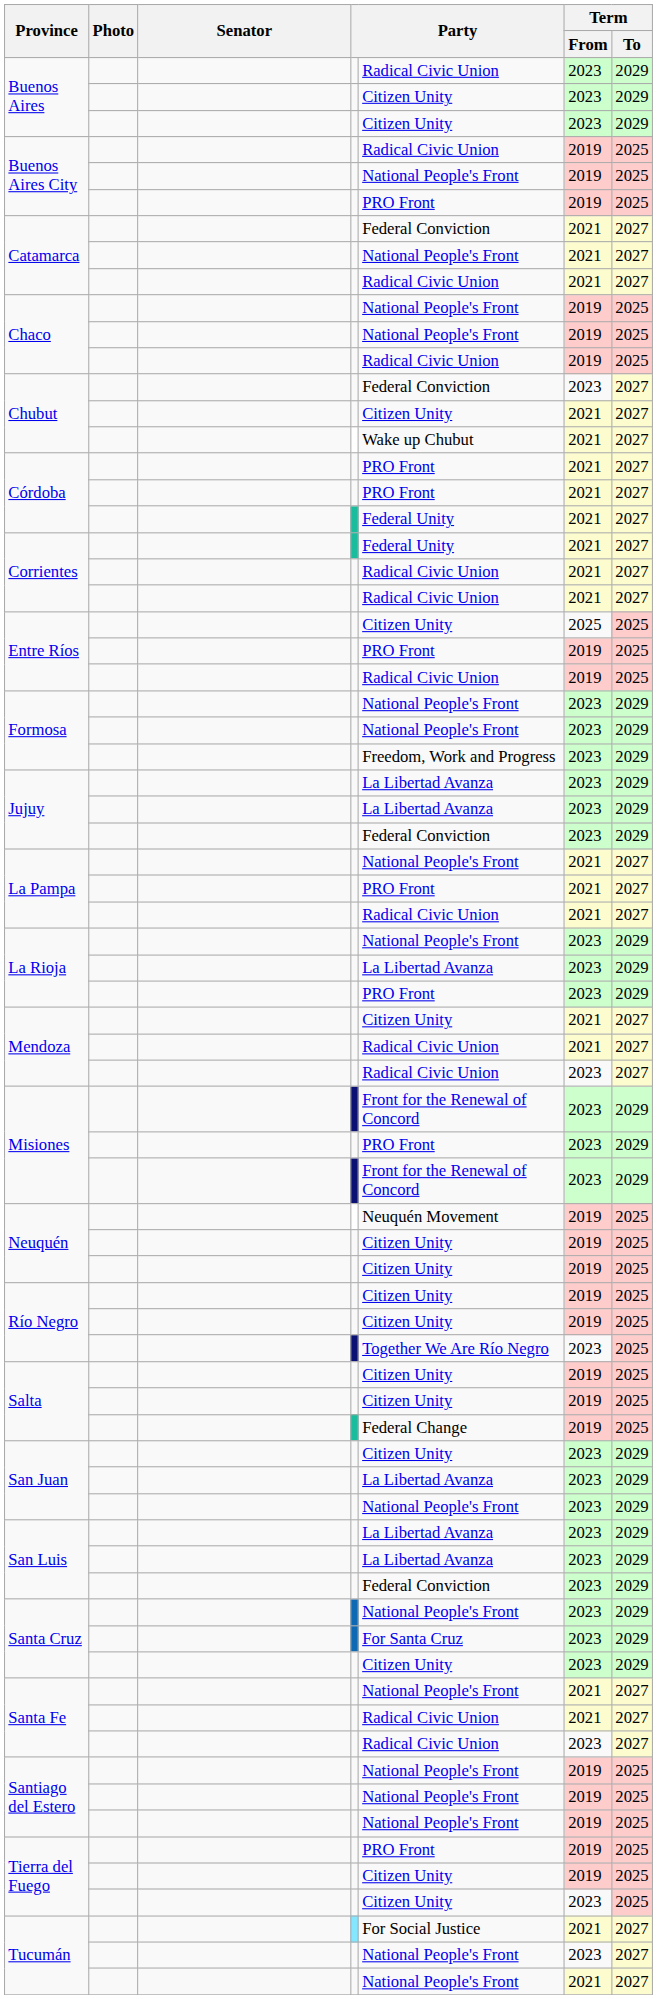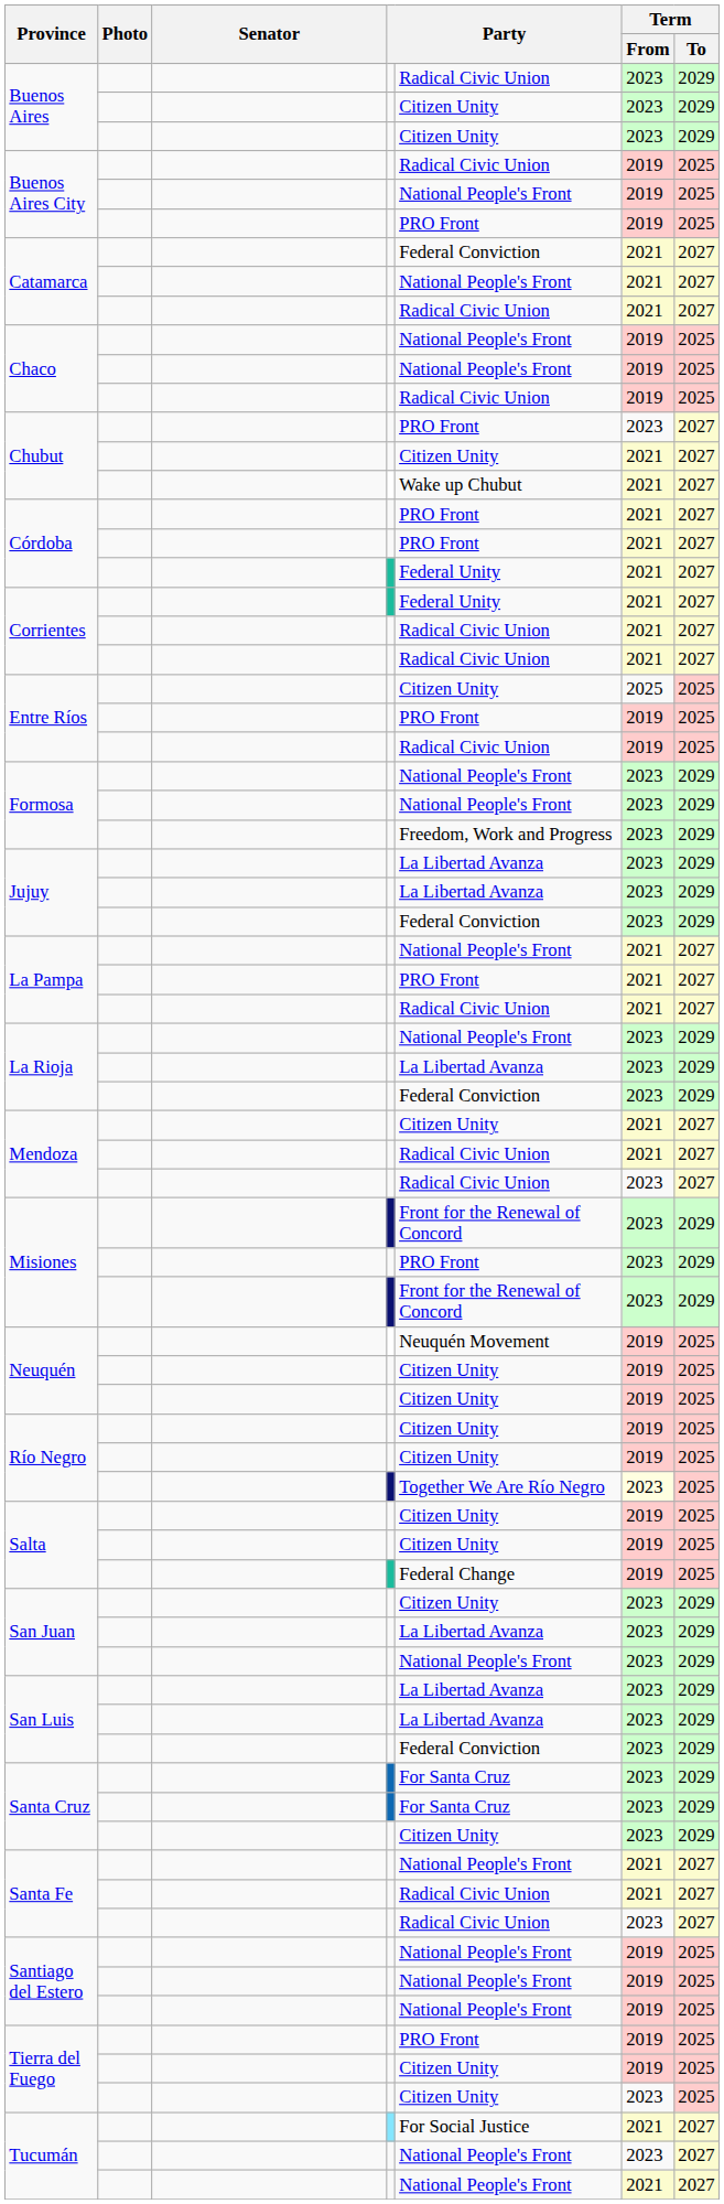row 15 | column 5: Federal Conviction -> PRO Front
row 38 | column 5: PRO Front -> Federal Conviction
row 50 | Term / From: no background -> lightyellow background
row 60 | column 5: National People's Front -> For Santa Cruz
